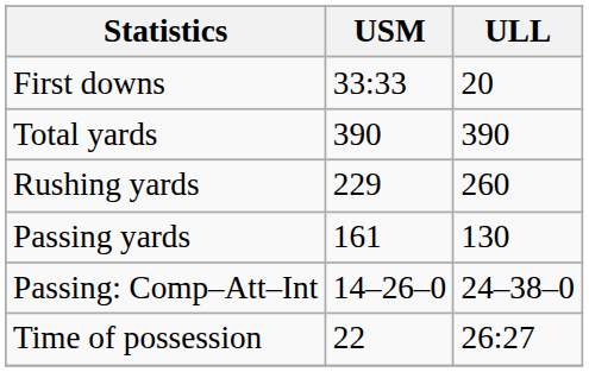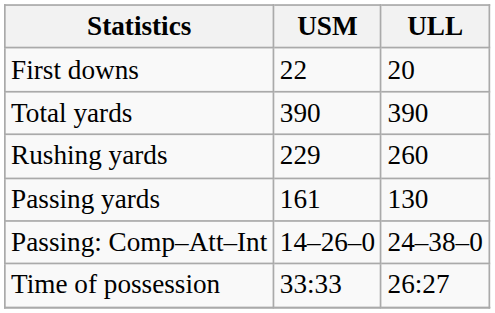First downs | USM: 33:33 -> 22
Time of possession | USM: 22 -> 33:33
